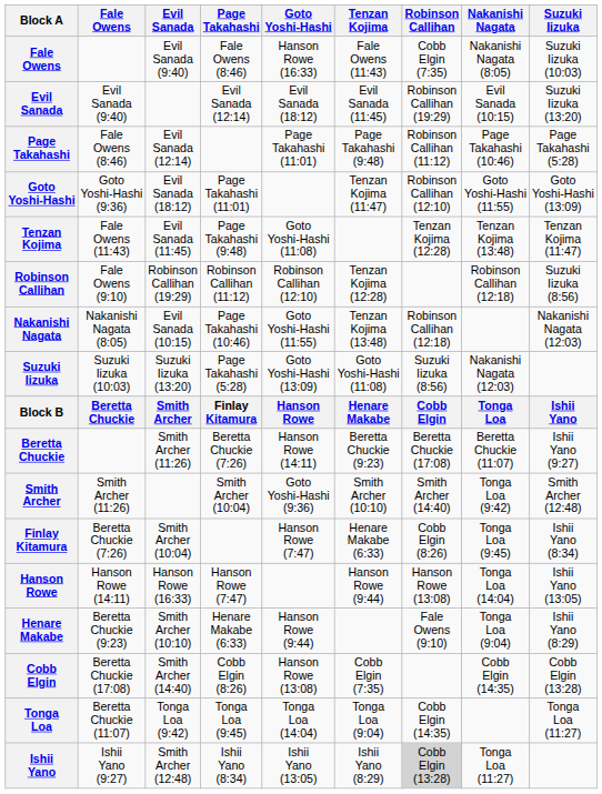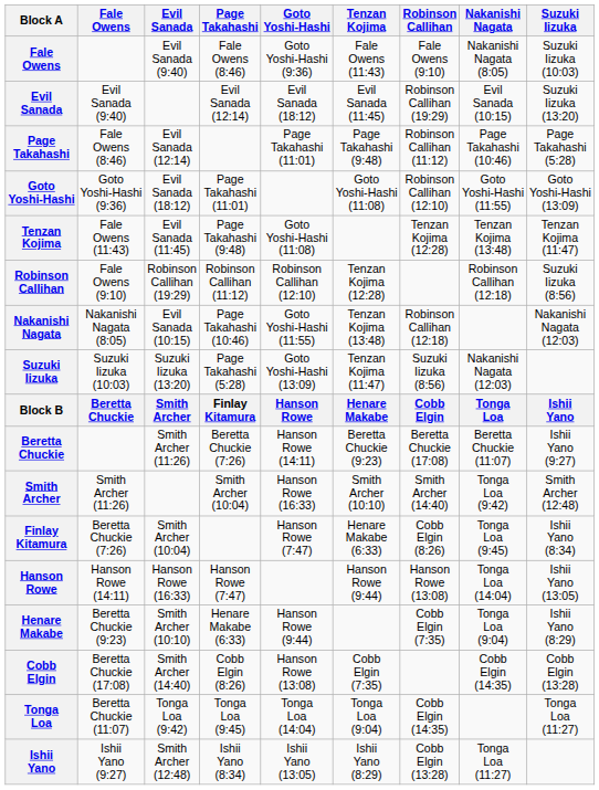row 2 | Goto Yoshi-Hashi: Hanson Rowe (16:33) -> Goto Yoshi-Hashi (9:36)
row 2 | Robinson Callihan: Cobb Elgin (7:35) -> Fale Owens (9:10)
row 5 | Tenzan Kojima: Tenzan Kojima (11:47) -> Goto Yoshi-Hashi (11:08)
row 9 | Tenzan Kojima: Goto Yoshi-Hashi (11:08) -> Tenzan Kojima (11:47)
row 12 | Goto Yoshi-Hashi: Goto Yoshi-Hashi (9:36) -> Hanson Rowe (16:33)
row 15 | Robinson Callihan: Fale Owens (9:10) -> Cobb Elgin (7:35)
row 18 | Robinson Callihan: lightgrey background -> no background
